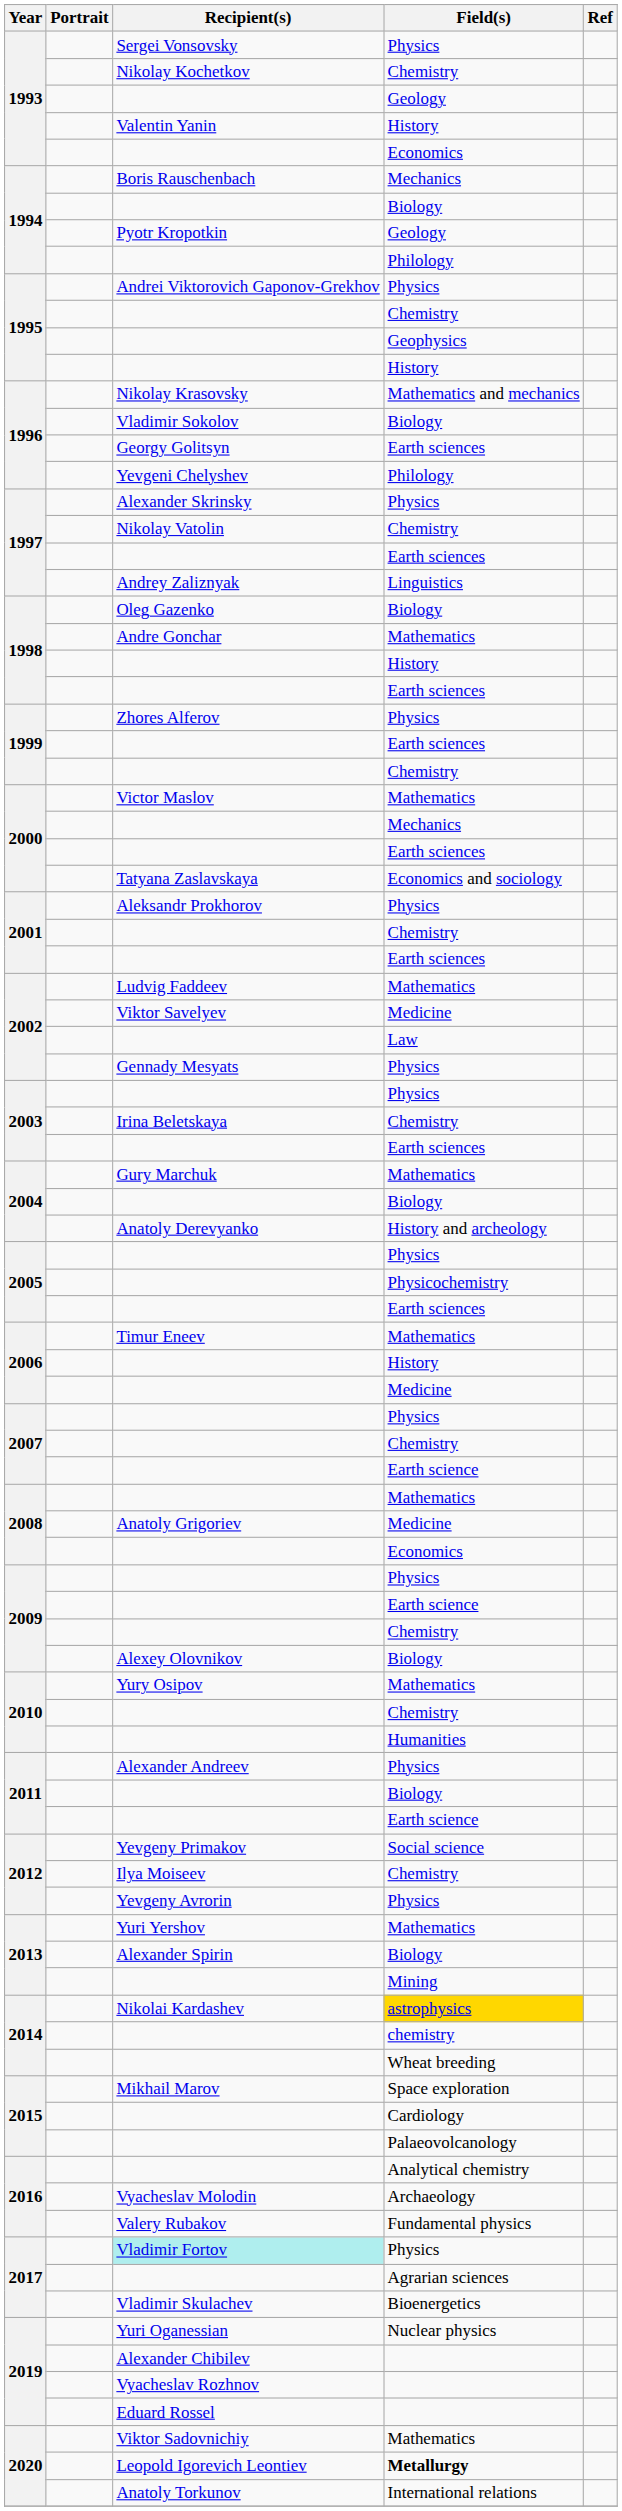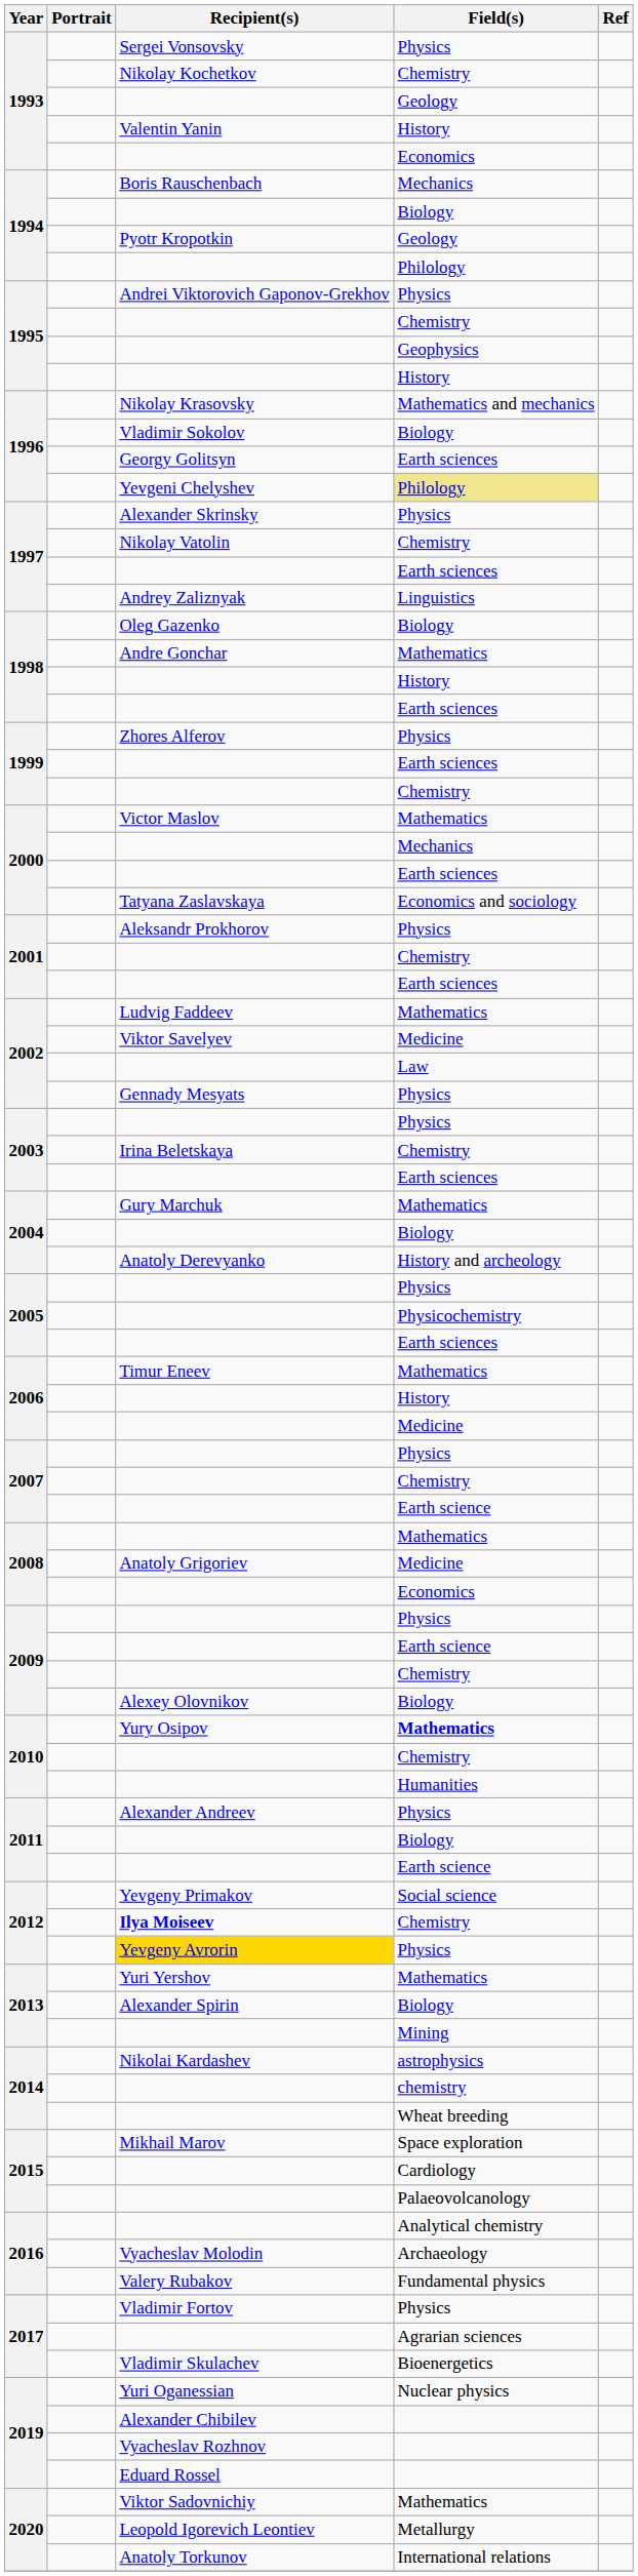Yevgeni Chelyshev | Field(s): no background -> khaki background
Yury Osipov | Field(s): normal -> bold
Ilya Moiseev | Recipient(s): normal -> bold
Yevgeny Avrorin | Recipient(s): no background -> gold background
Nikolai Kardashev | Field(s): gold background -> no background
Vladimir Fortov | Recipient(s): paleturquoise background -> no background
Leopold Igorevich Leontiev | Field(s): bold -> normal
